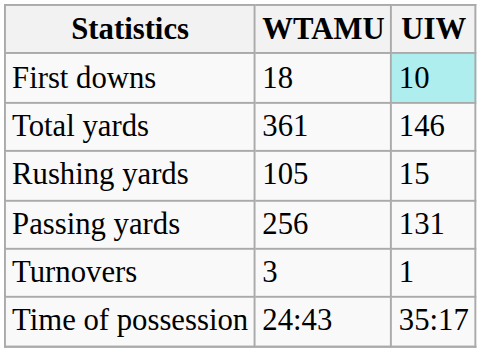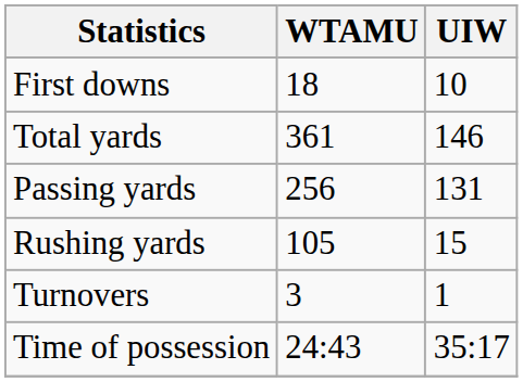First downs | UIW: paleturquoise background -> no background
rows swapped: Rushing yards <-> Passing yards
